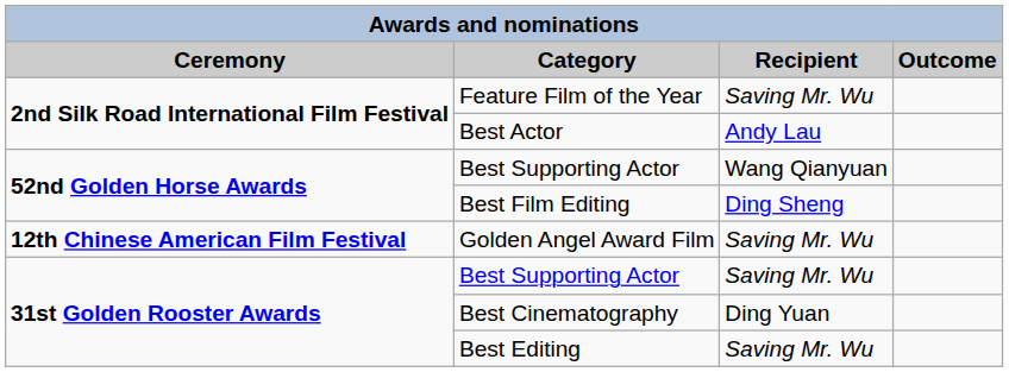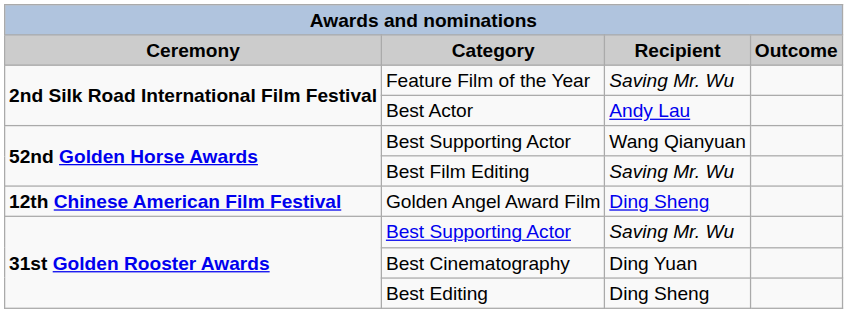Best Film Editing | Recipient: Ding Sheng -> Saving Mr. Wu
Golden Angel Award Film | Recipient: Saving Mr. Wu -> Ding Sheng
Best Editing | Recipient: Saving Mr. Wu -> Ding Sheng
